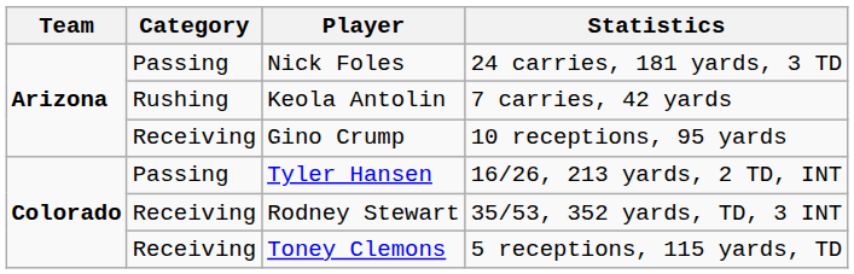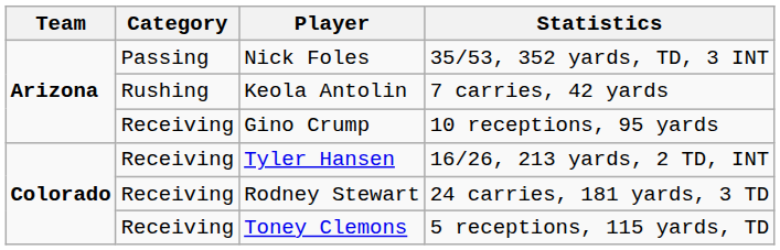Nick Foles | Statistics: 24 carries, 181 yards, 3 TD -> 35/53, 352 yards, TD, 3 INT
Tyler Hansen | Category: Passing -> Receiving
Rodney Stewart | Statistics: 35/53, 352 yards, TD, 3 INT -> 24 carries, 181 yards, 3 TD
